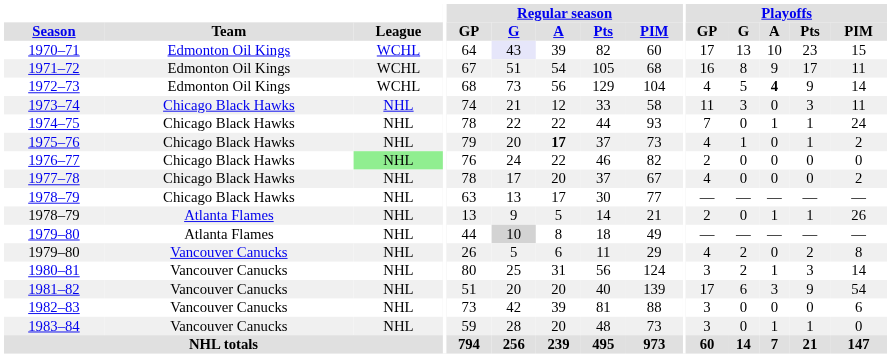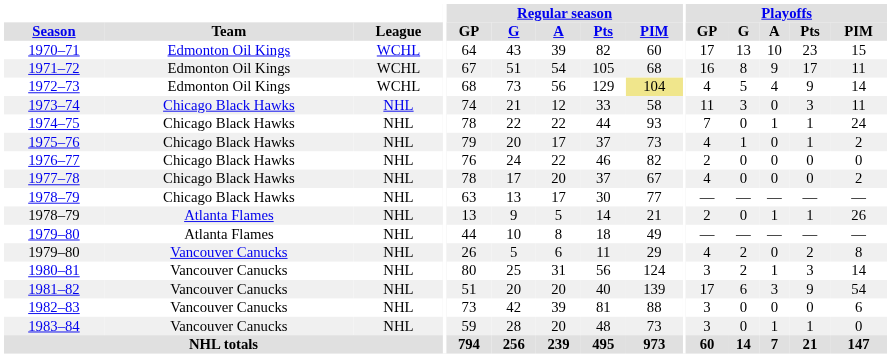1970–71 | Regular season / G: lavender background -> no background
1972–73 | Regular season / PIM: no background -> khaki background
1972–73 | Playoffs / A: bold -> normal
1975–76 | Regular season / A: bold -> normal
1976–77 | League: lightgreen background -> no background
1979–80 / Atlanta Flames | Regular season / G: lightgrey background -> no background
